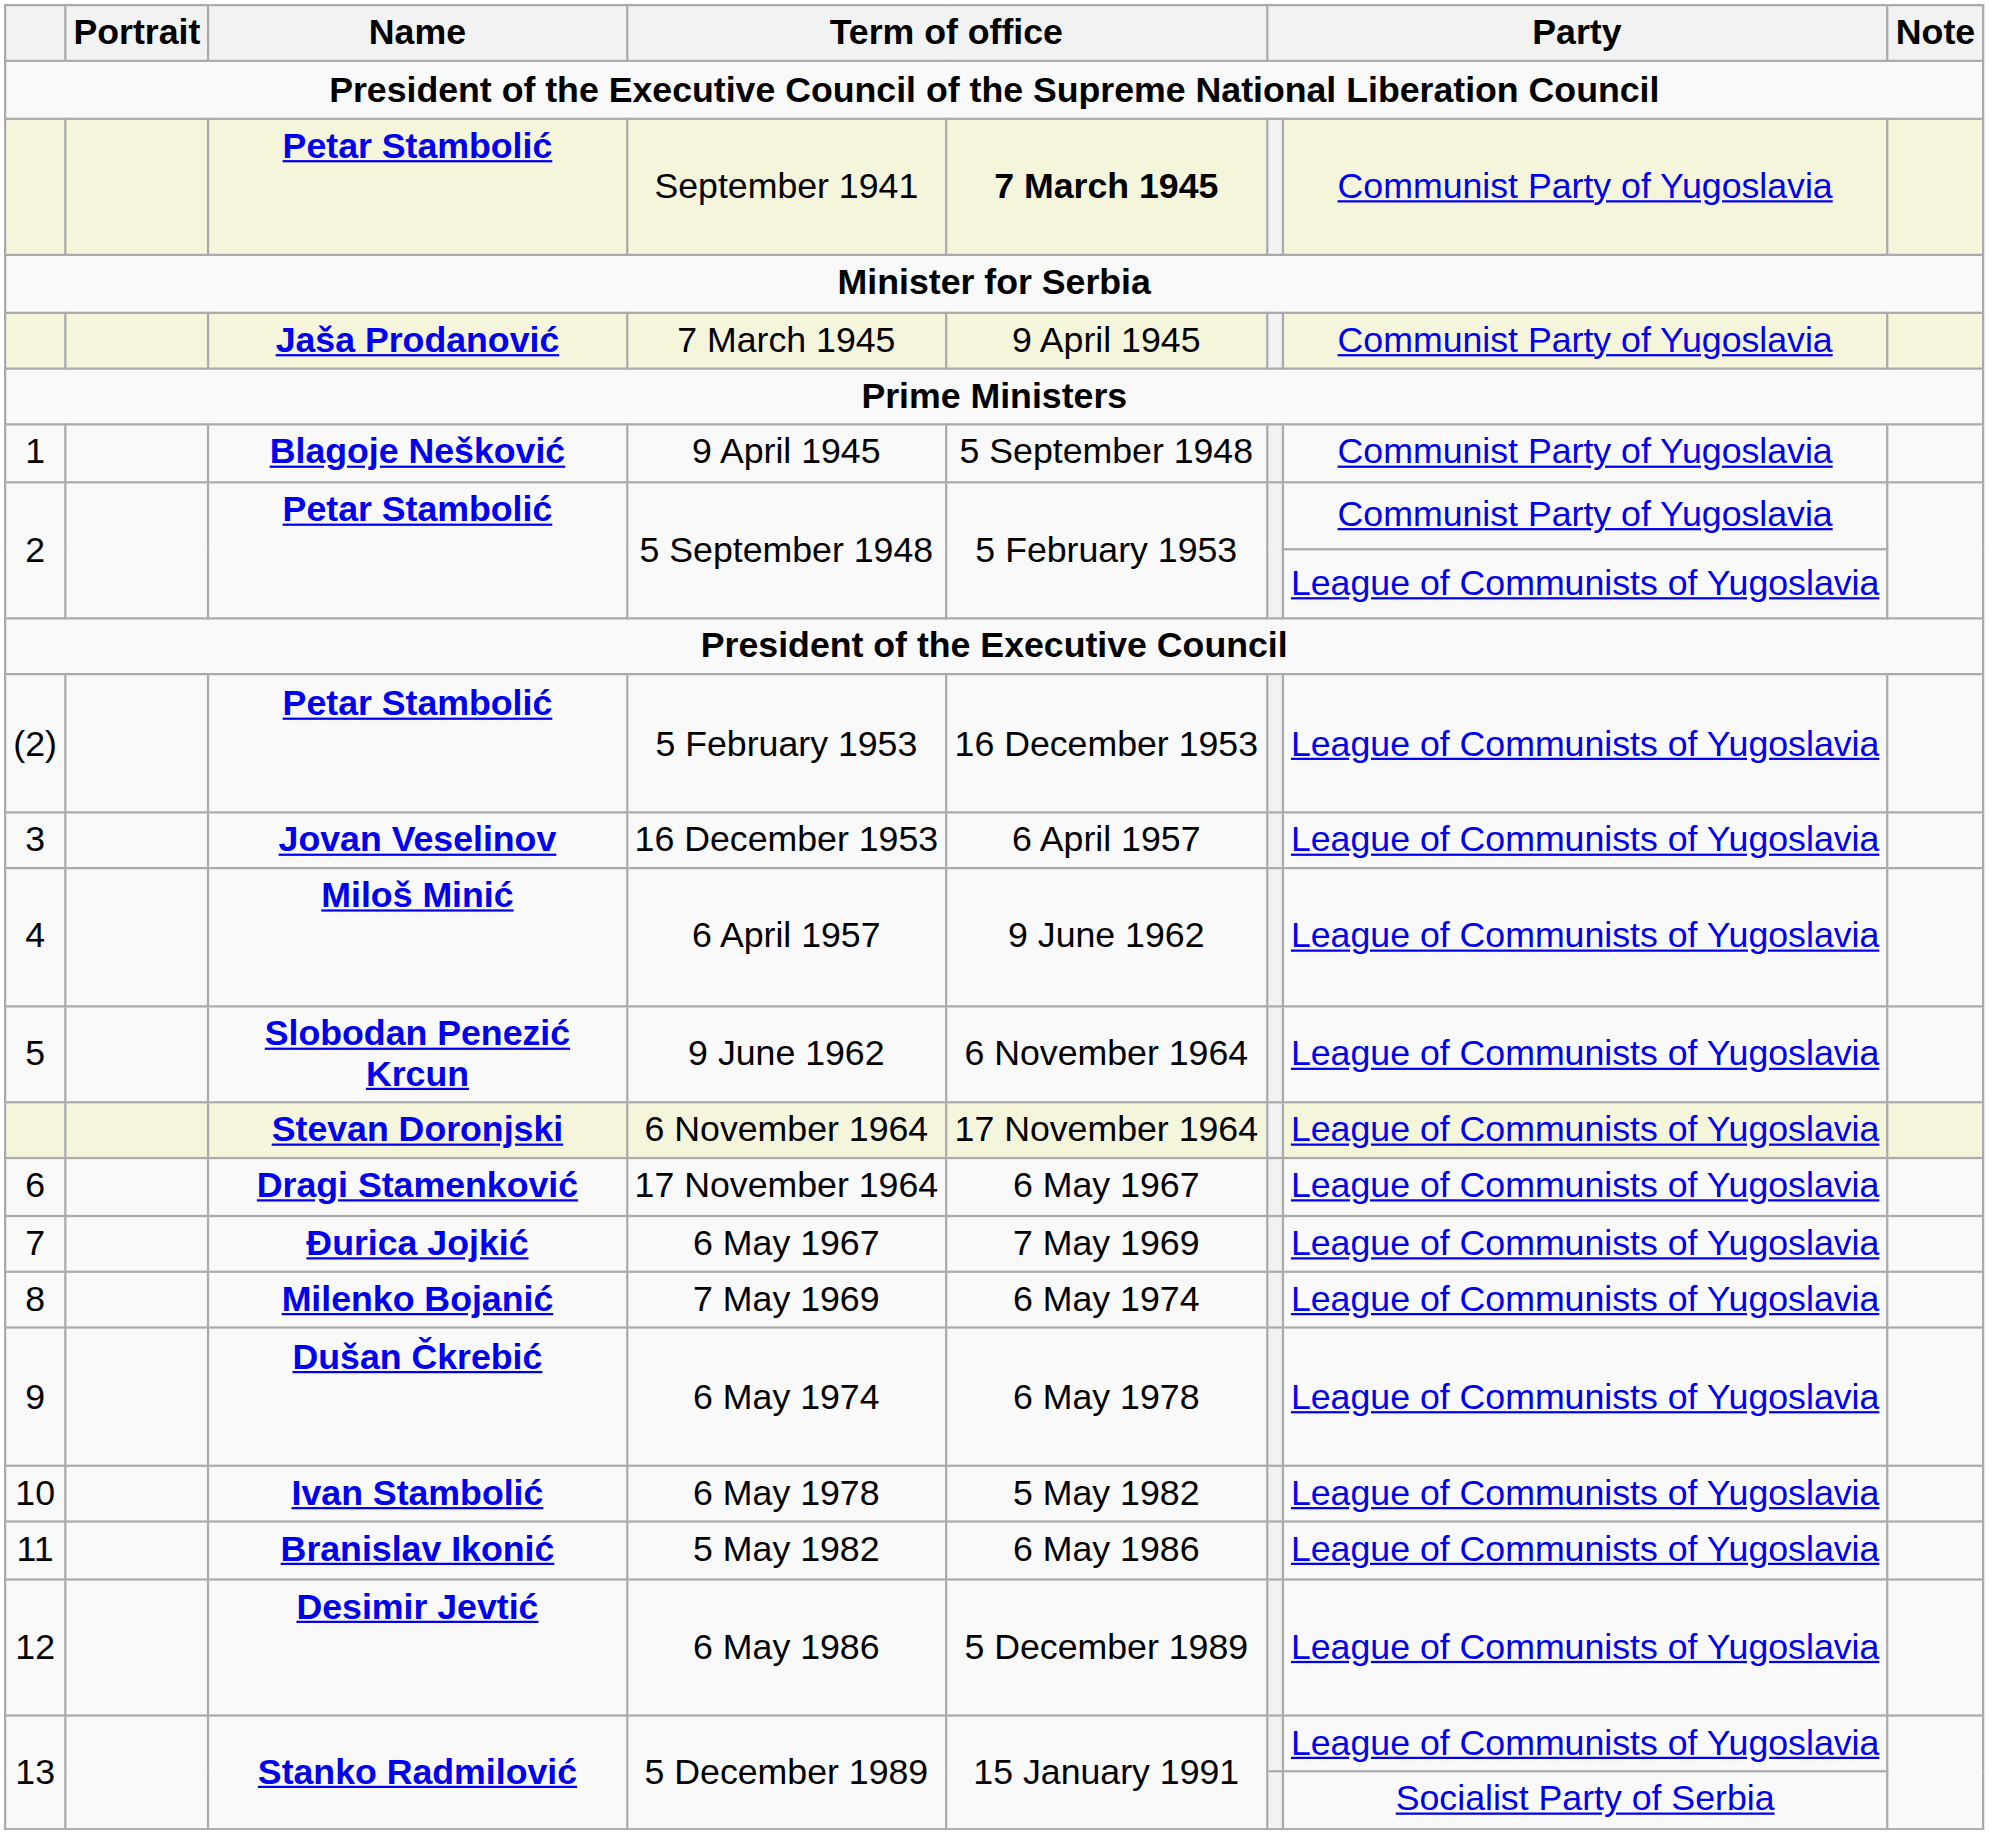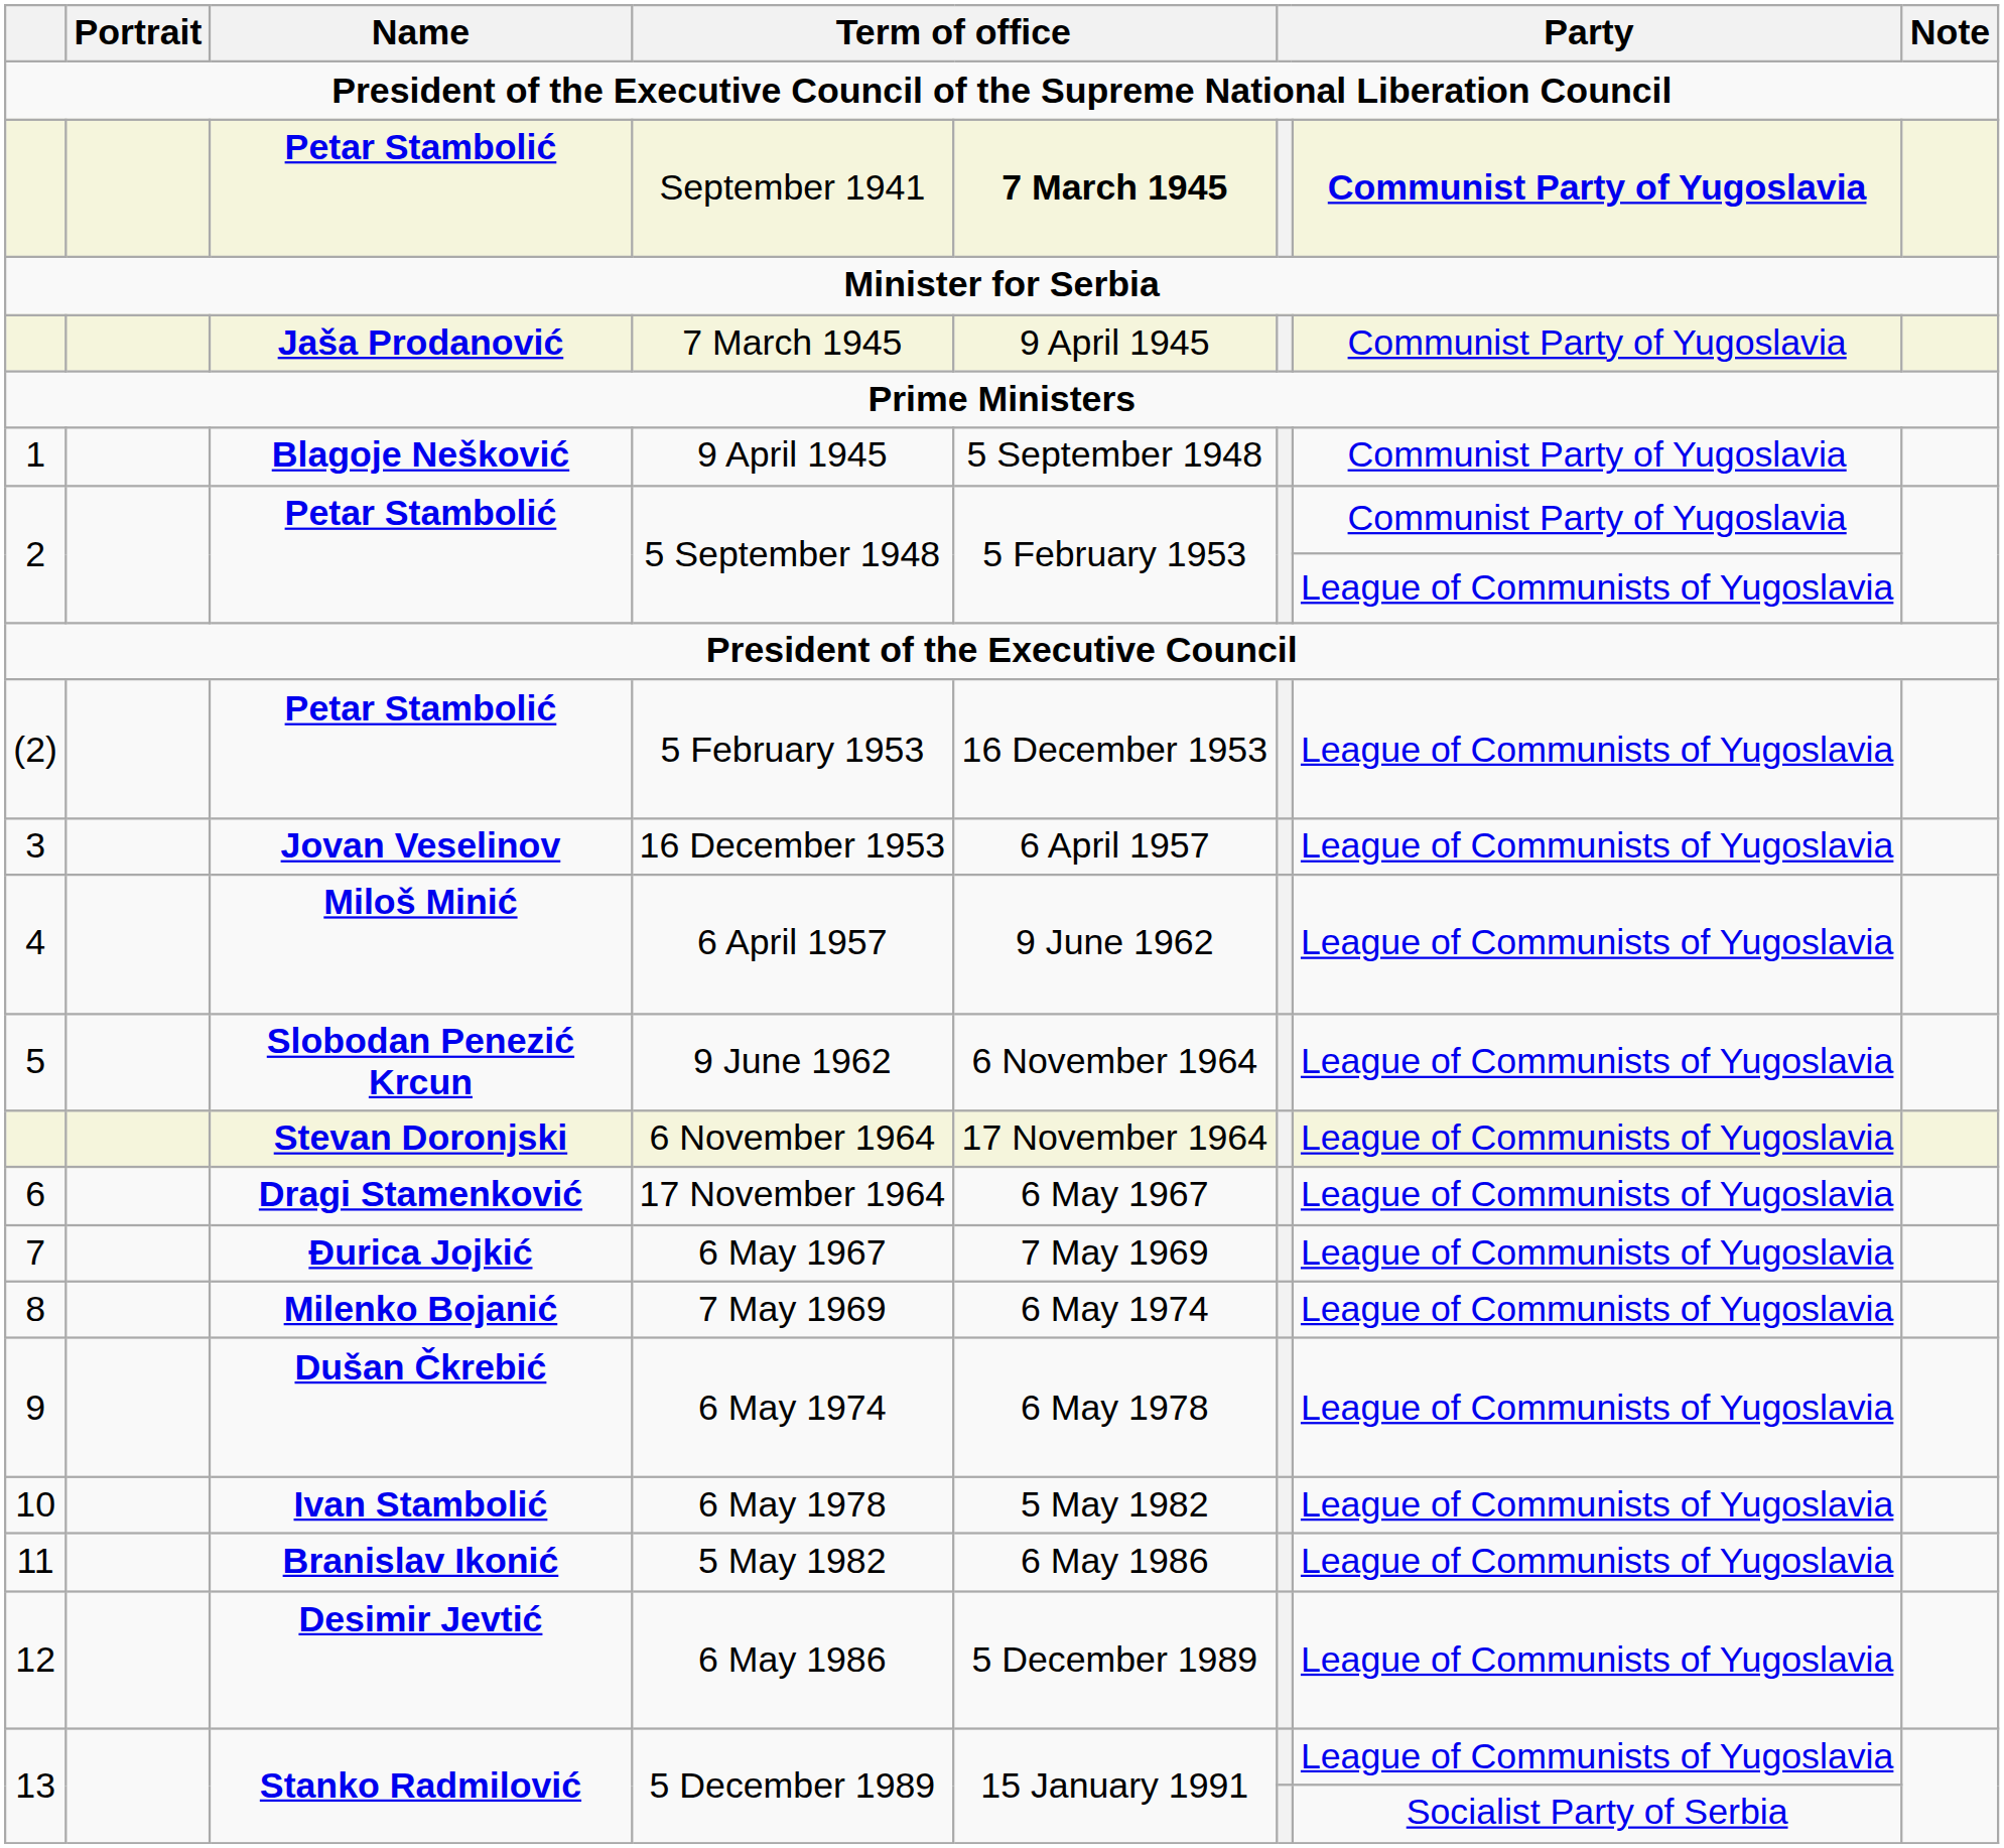September 1941 | column 7: normal -> bold
